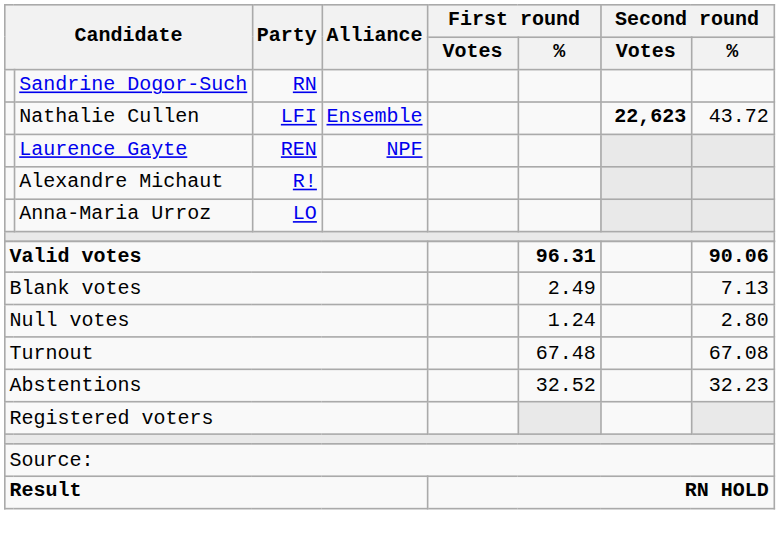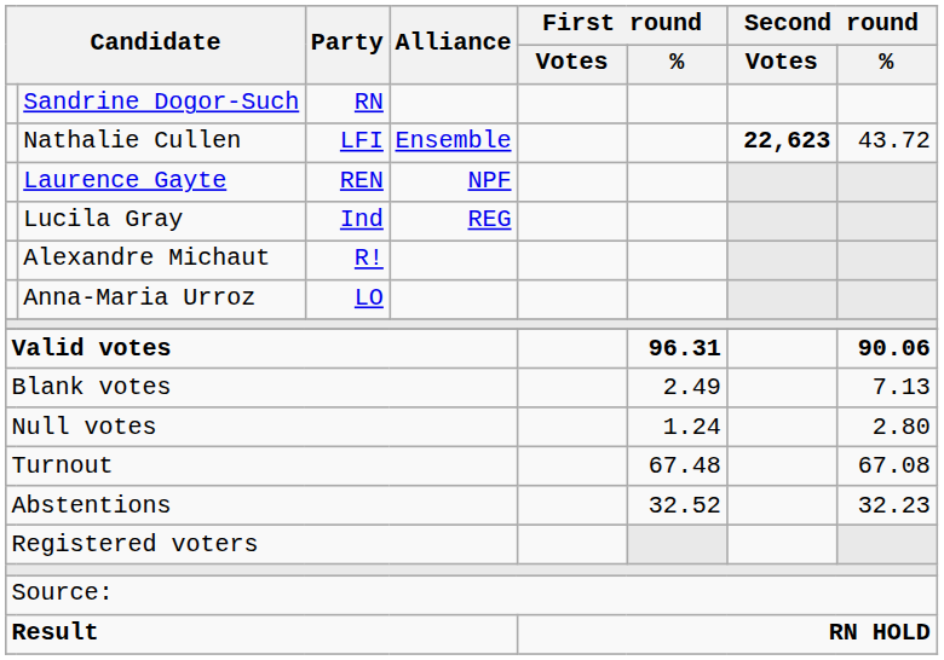+ row: Lucila Gray | Ind | REG
